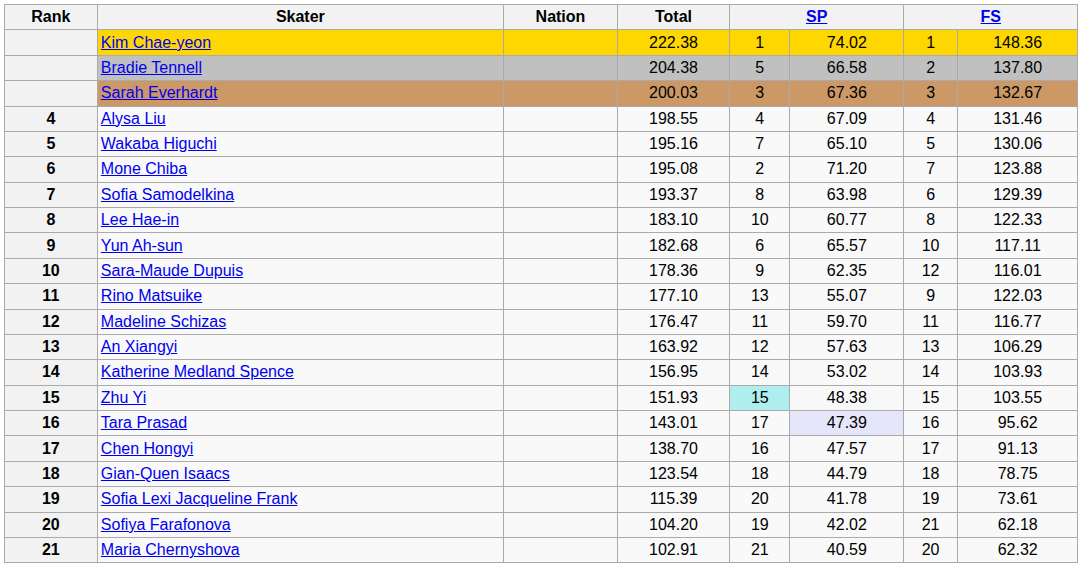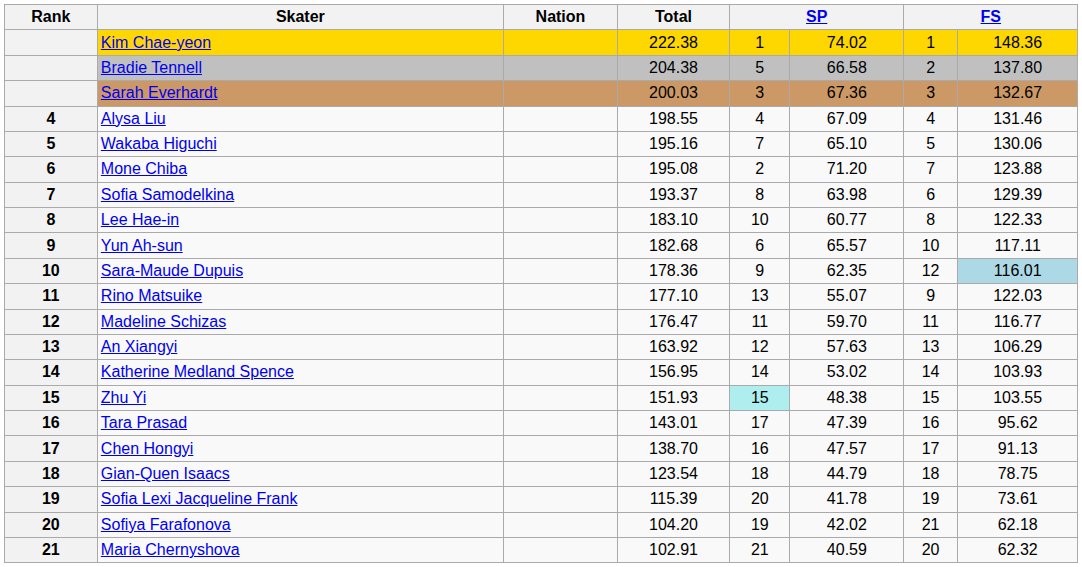Sara-Maude Dupuis | column 8: no background -> lightblue background
Tara Prasad | column 6: lavender background -> no background
